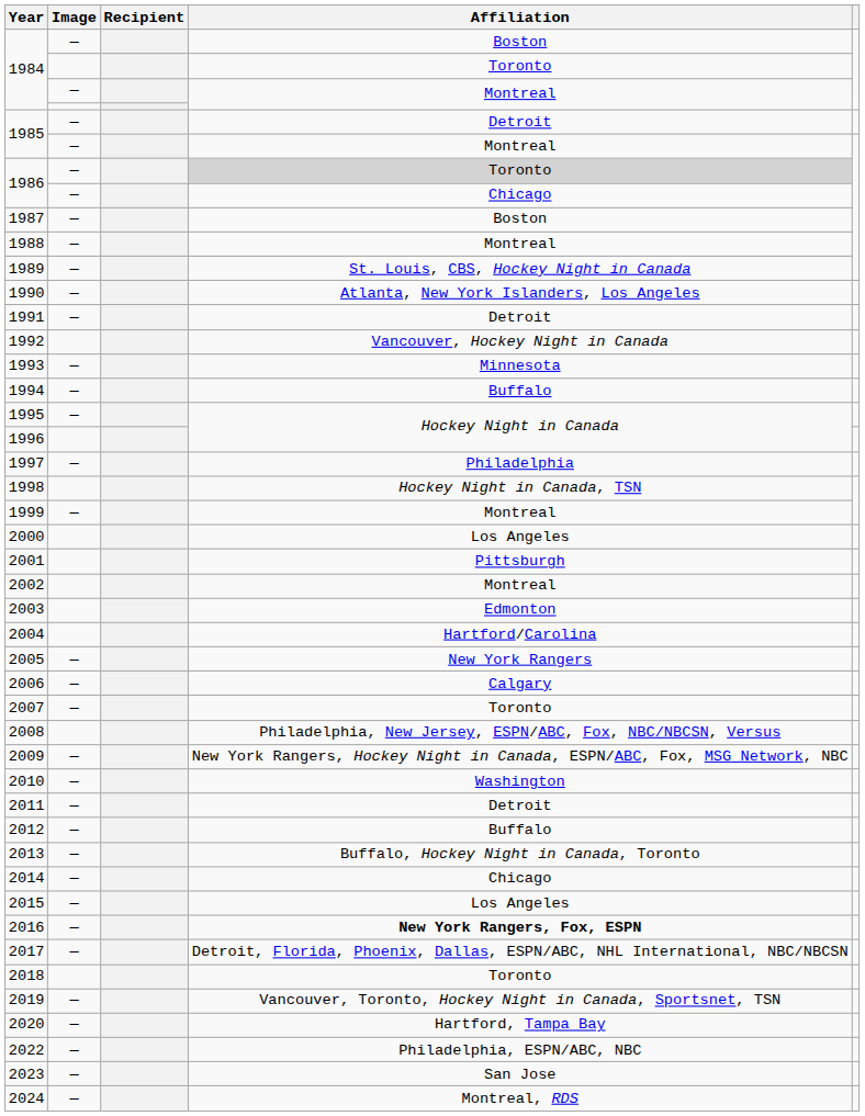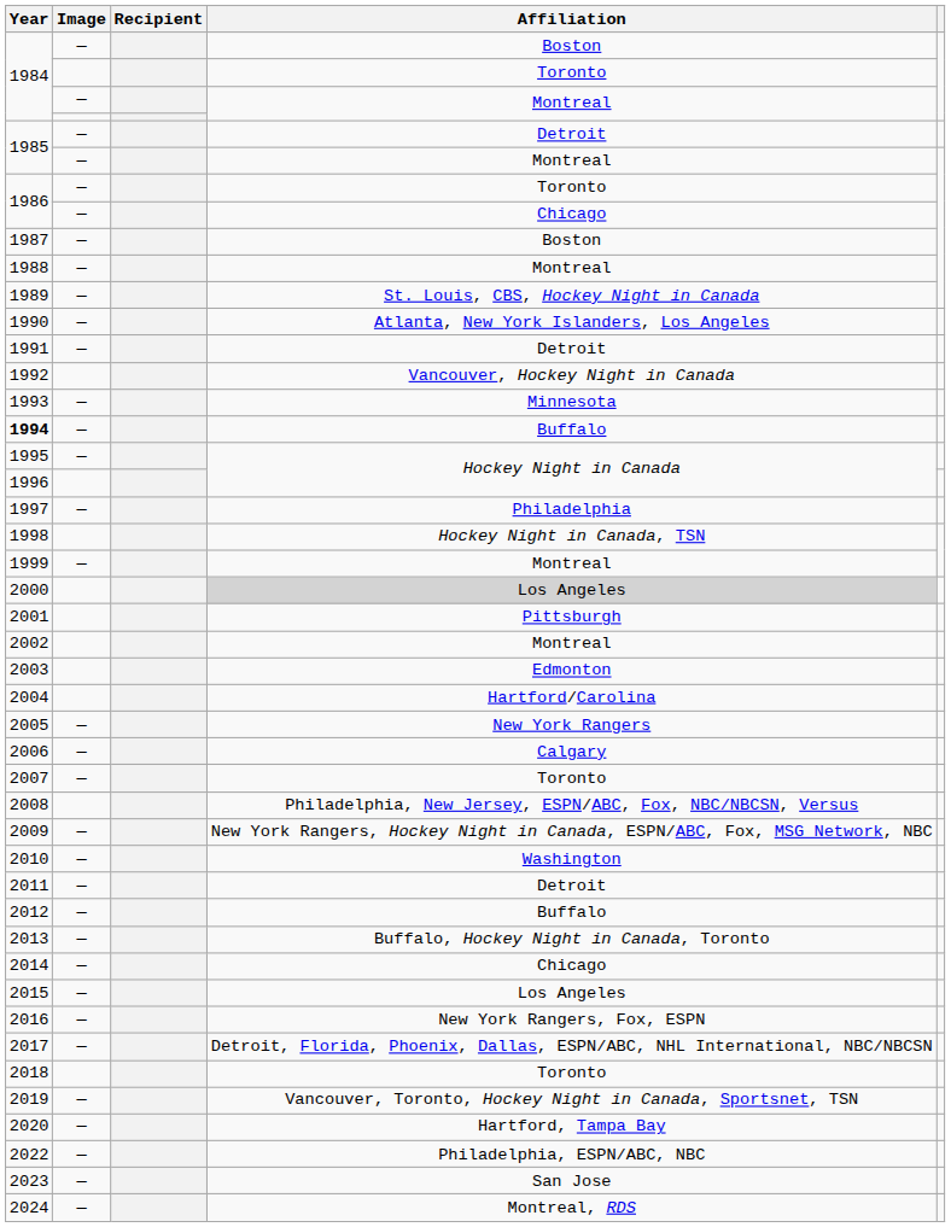1986 / Toronto | Affiliation: lightgrey background -> no background
1994 | Year: normal -> bold
2000 | Affiliation: no background -> lightgrey background
2016 | Affiliation: bold -> normal
